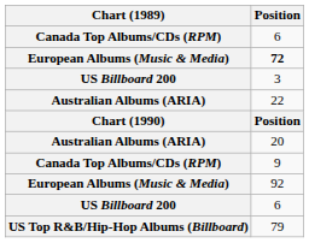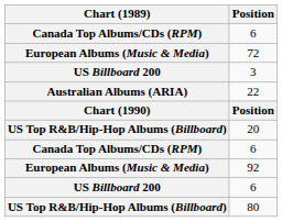row 3 | Position: bold -> normal
row 7 | Chart (1989): Australian Albums (ARIA) -> US Top R&B/Hip-Hop Albums (Billboard)
row 8 | Position: 9 -> 6
row 11 | Position: 79 -> 80
